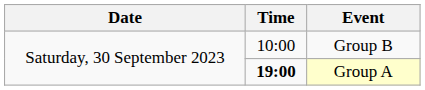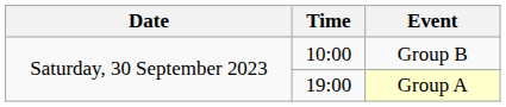Group A | Time: bold -> normal
